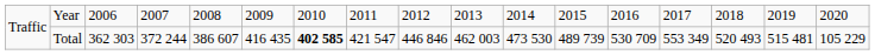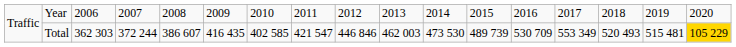row 2 | column 7: bold -> normal
row 2 | column 17: no background -> gold background
